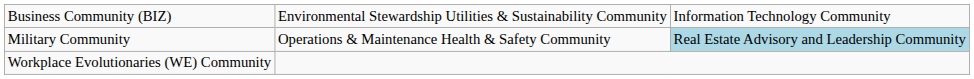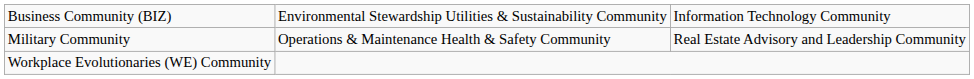Military Community | column 3: lightblue background -> no background
